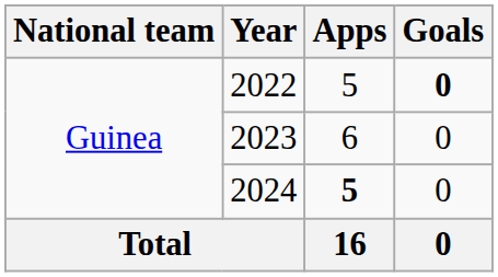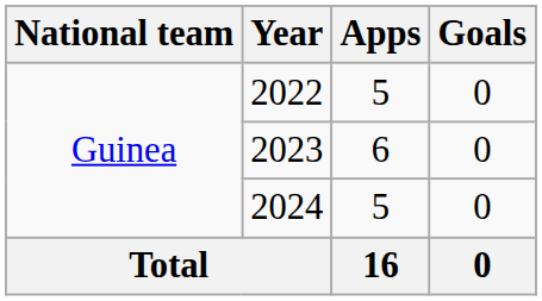2022 | Goals: bold -> normal
2024 | Apps: bold -> normal
